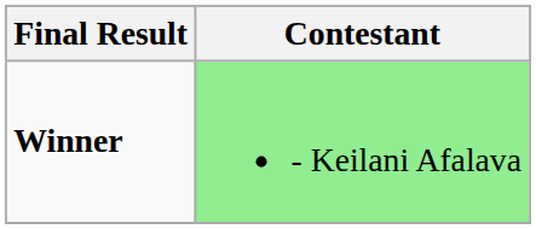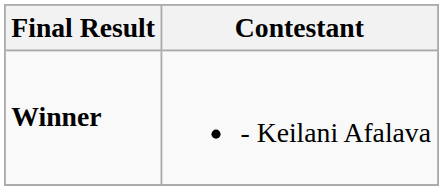Winner | Contestant: lightgreen background -> no background
